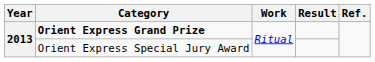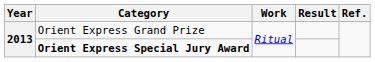Orient Express Grand Prize | Category: bold -> normal
Orient Express Special Jury Award | Category: normal -> bold
